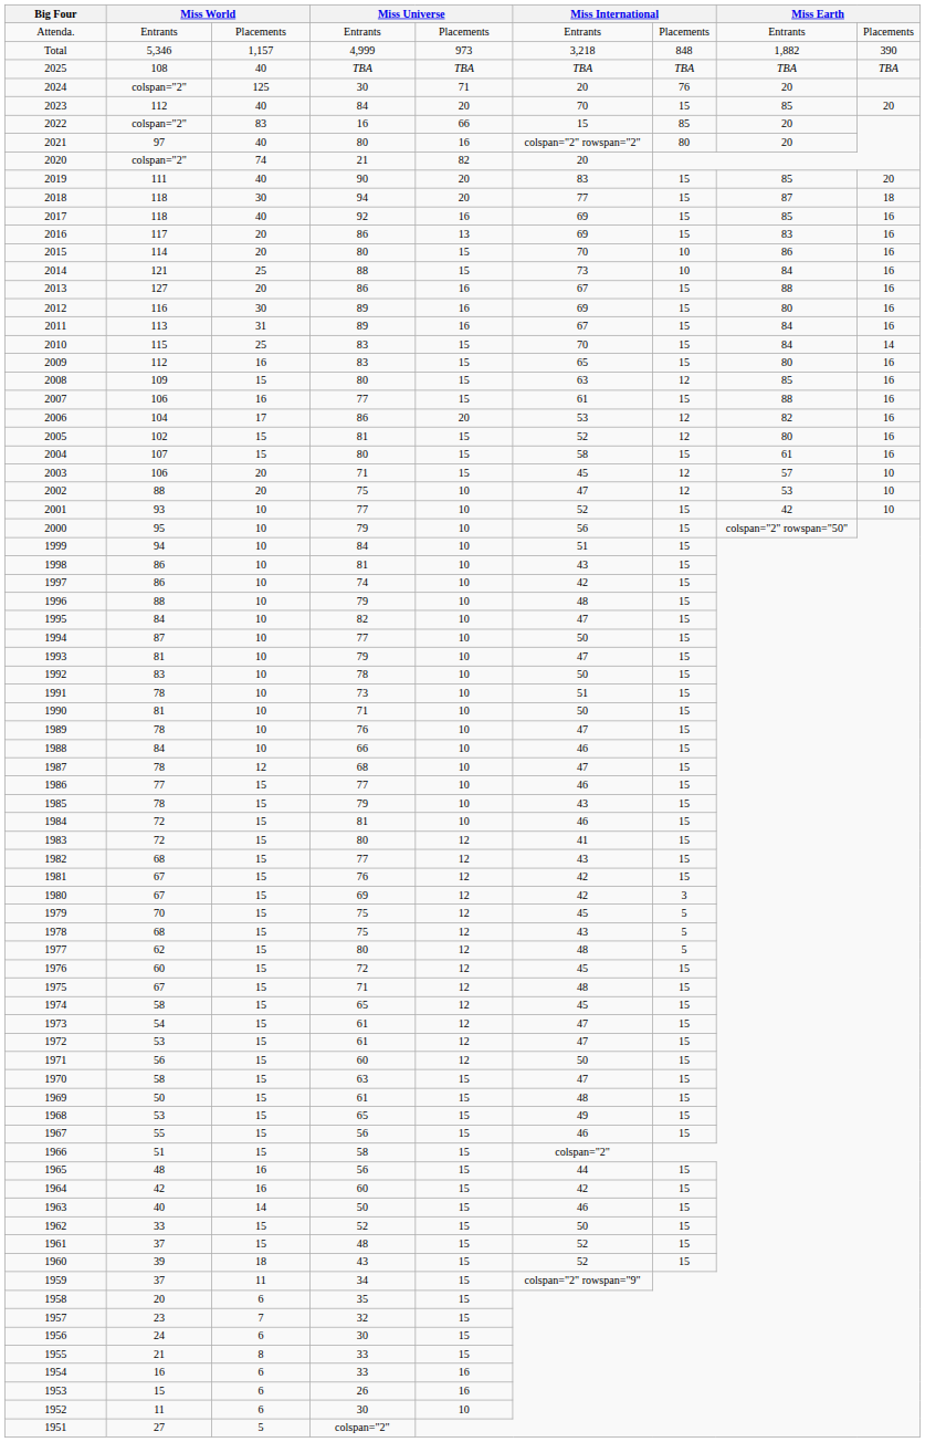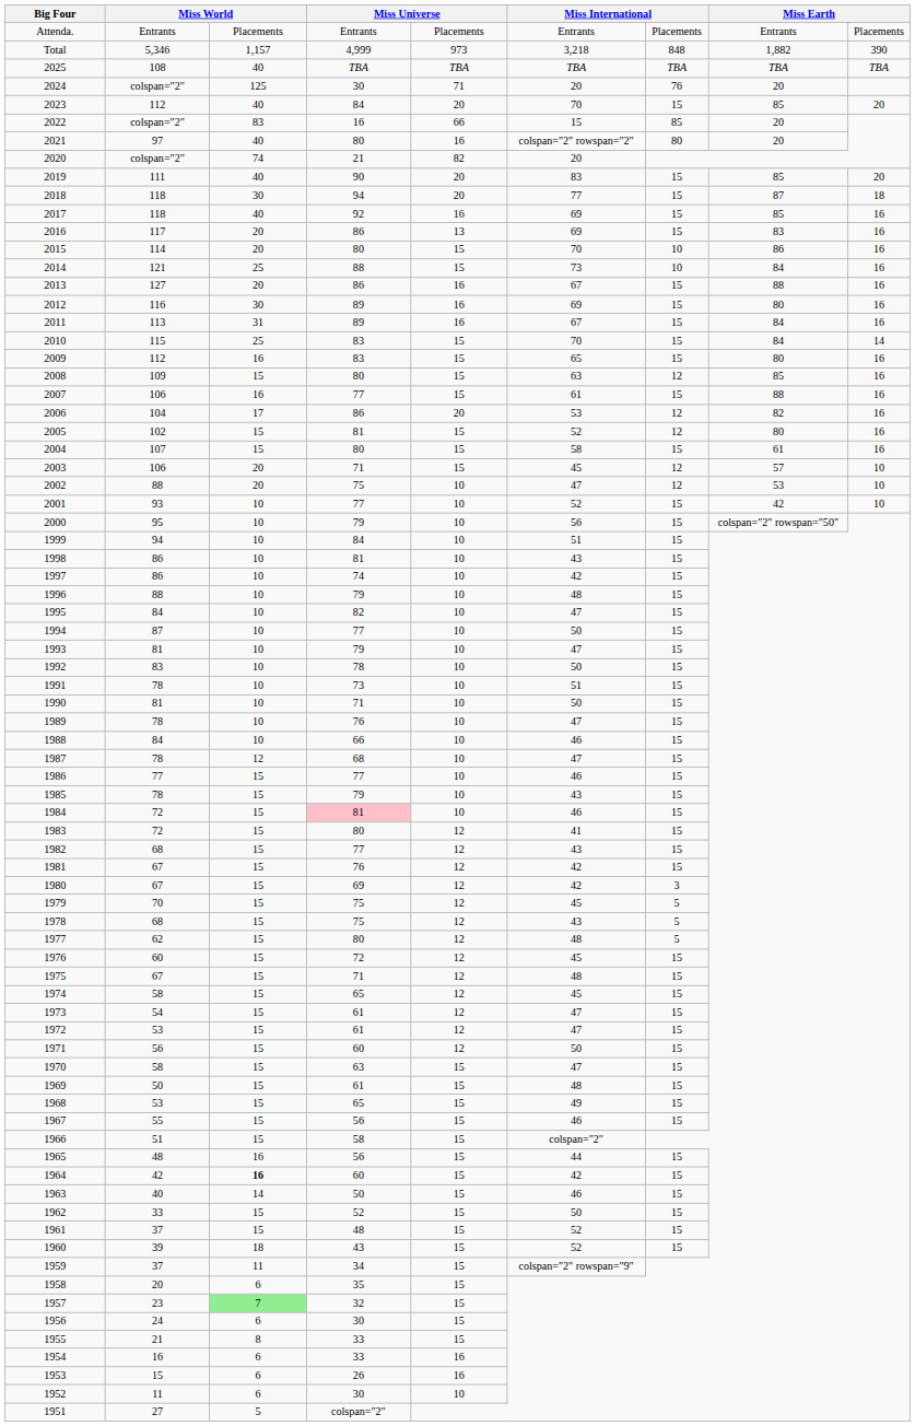1984 | column 4: no background -> pink background
1964 | column 3: normal -> bold
1957 | column 3: no background -> lightgreen background
